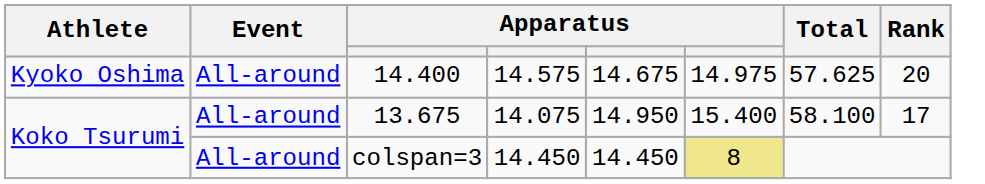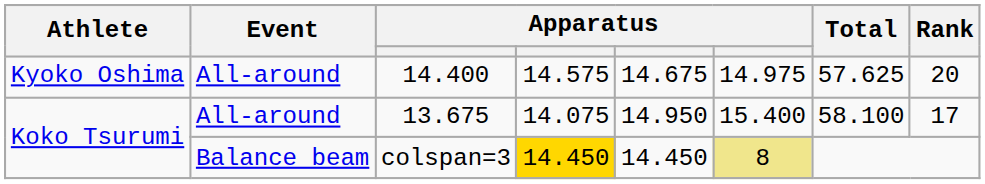colspan=3 | Event: All-around -> Balance beam
colspan=3 | column 4: no background -> gold background
